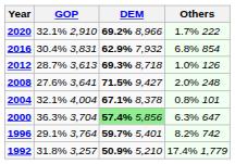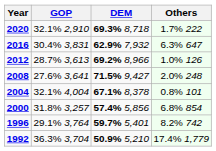2020 | DEM: 69.2% 8,966 -> 69.3% 8,718
2016 | Others: 6.8% 854 -> 6.3% 647
2012 | DEM: 69.3% 8,718 -> 69.2% 8,966
2000 | GOP: 36.3% 3,704 -> 31.8% 3,257
2000 | DEM: lightgreen background -> no background
2000 | Others: 6.3% 647 -> 6.8% 854
1992 | GOP: 31.8% 3,257 -> 36.3% 3,704
